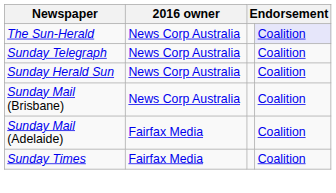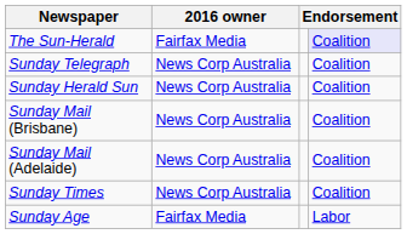The Sun-Herald | 2016 owner: News Corp Australia -> Fairfax Media
Sunday Mail (Adelaide) | 2016 owner: Fairfax Media -> News Corp Australia
Sunday Times | 2016 owner: Fairfax Media -> News Corp Australia
+ row: Sunday Age | Fairfax Media | Labor
